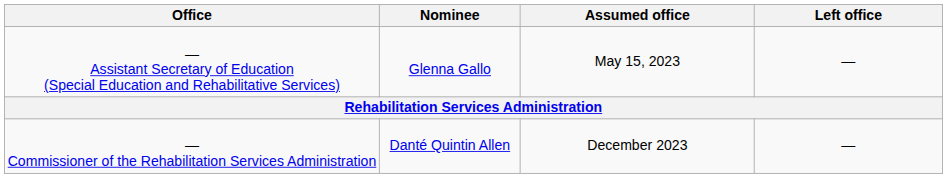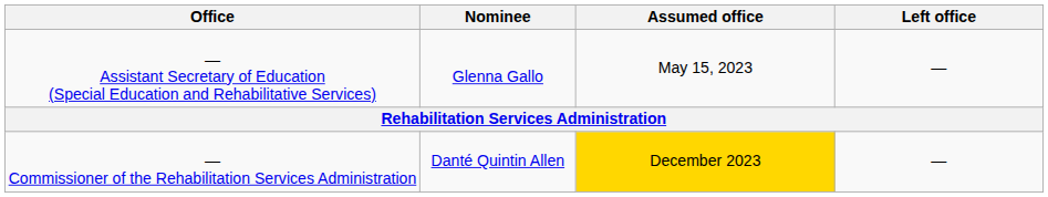— Commissioner of the Rehabilitation Services Administration | Assumed office: no background -> gold background
